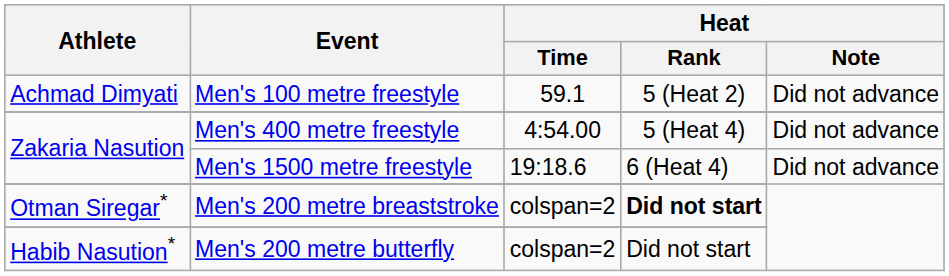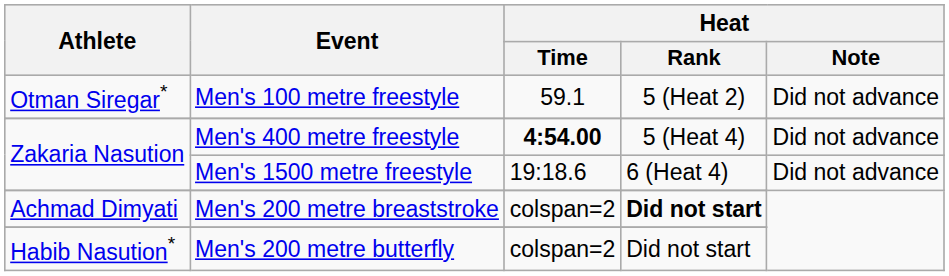Men's 100 metre freestyle | Athlete: Achmad Dimyati -> Otman Siregar*
Men's 400 metre freestyle | Heat / Time: normal -> bold
Men's 200 metre breaststroke | Athlete: Otman Siregar* -> Achmad Dimyati
